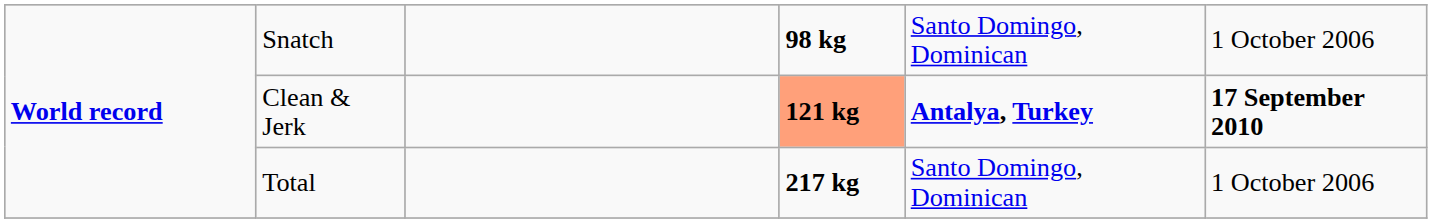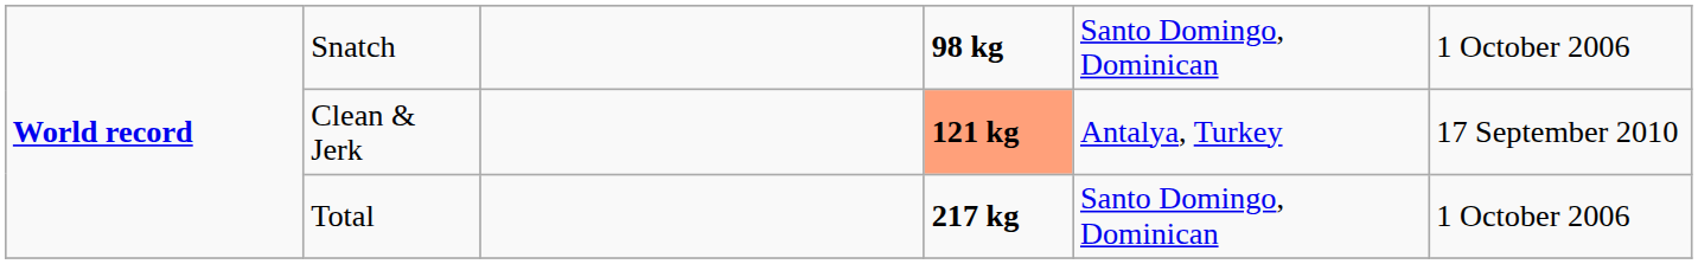Clean & Jerk | column 5: bold -> normal
Clean & Jerk | column 6: bold -> normal
